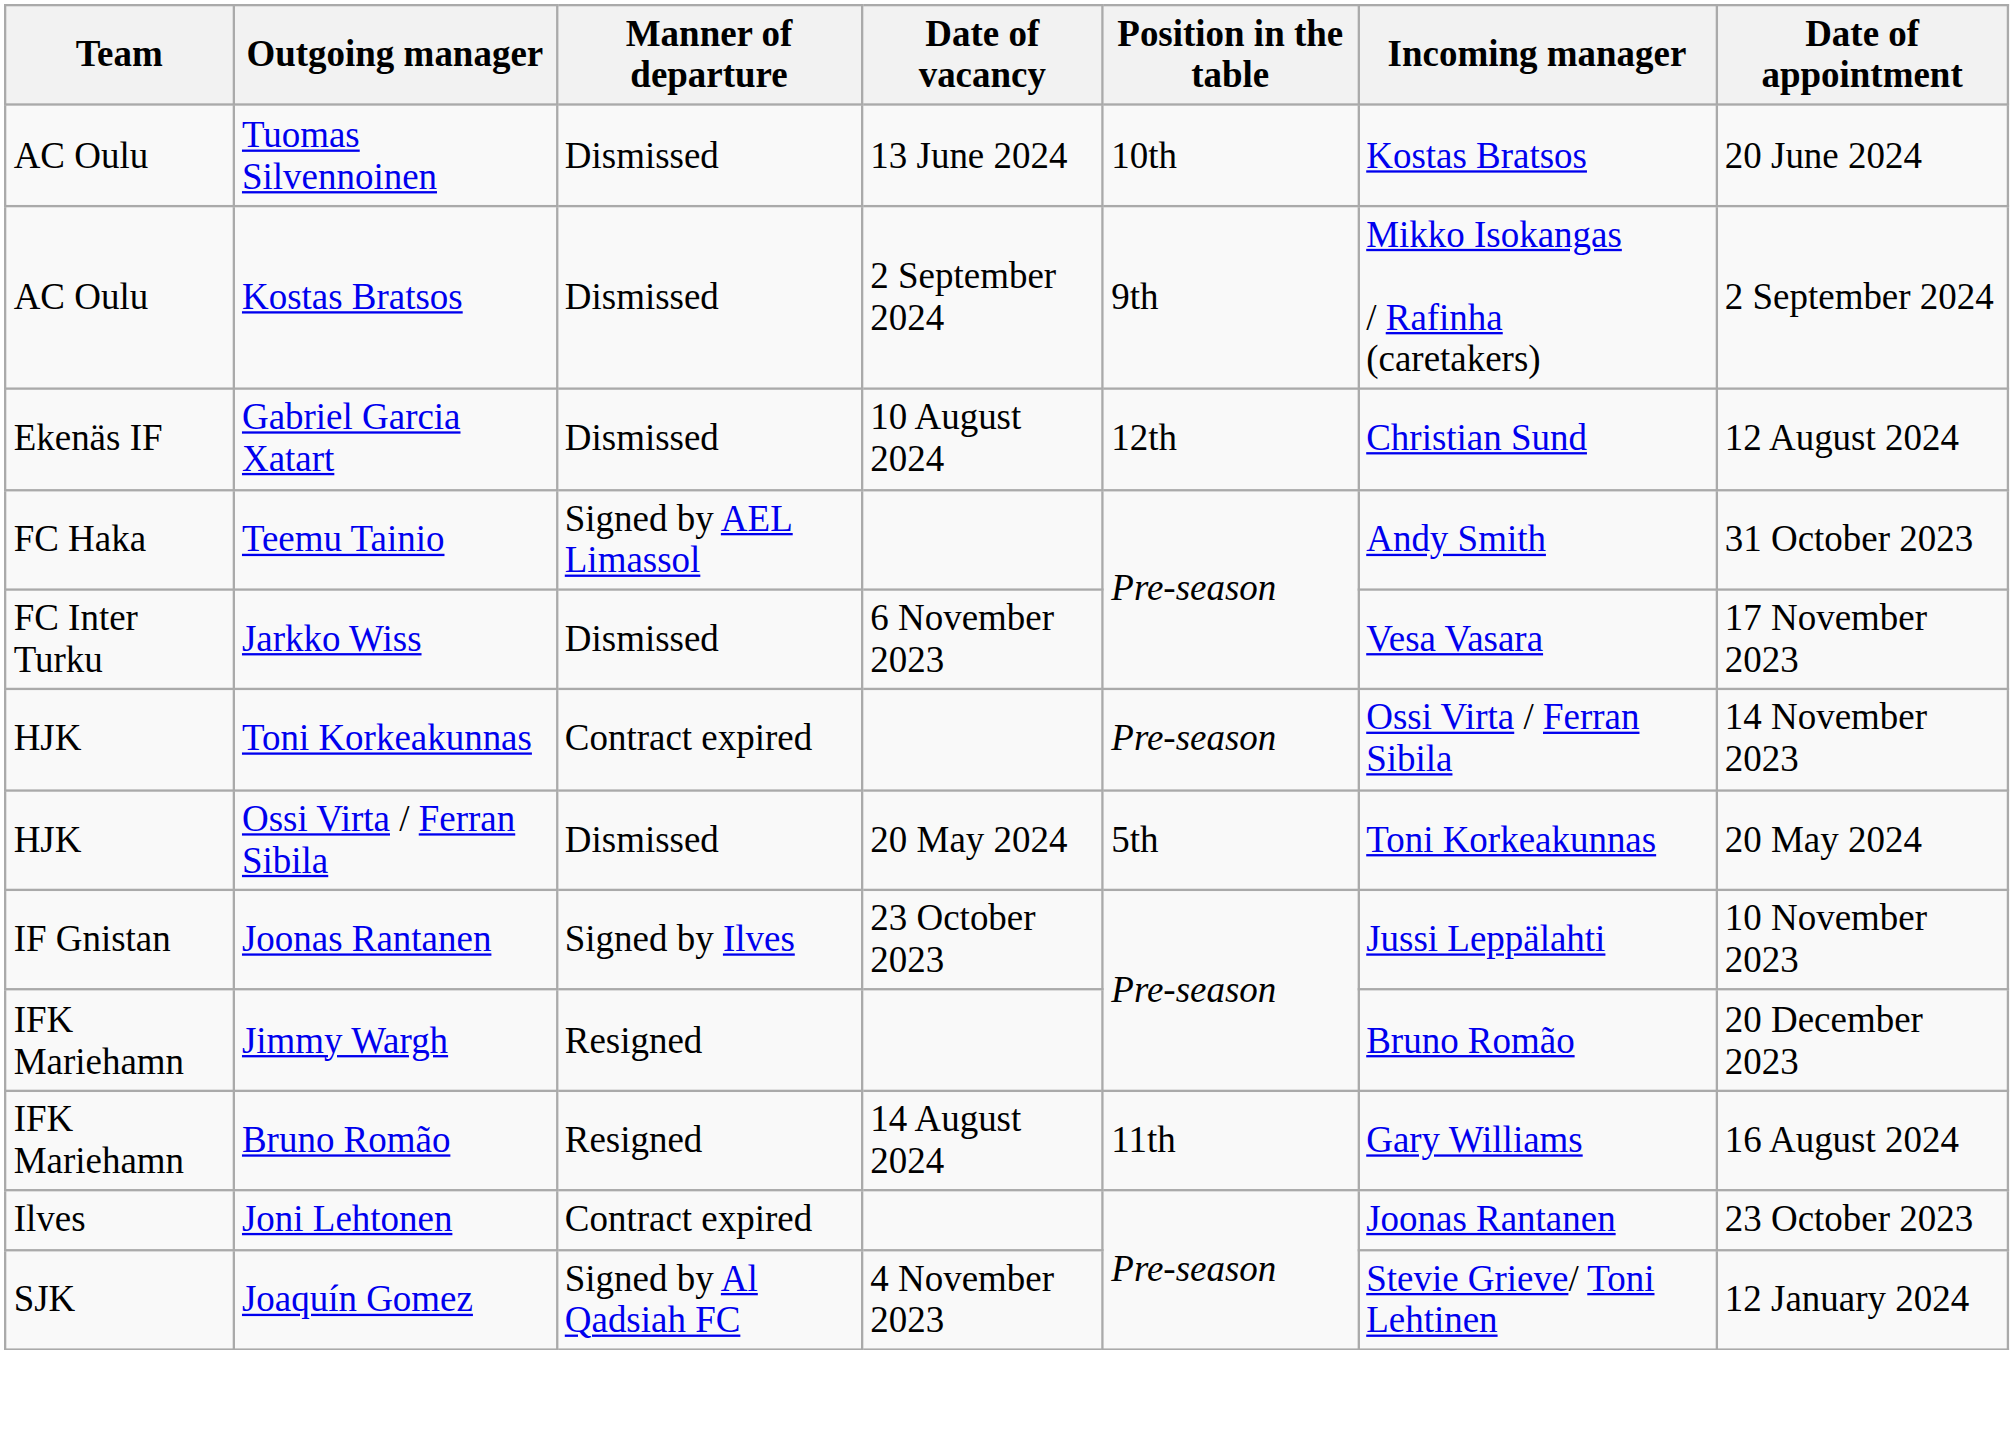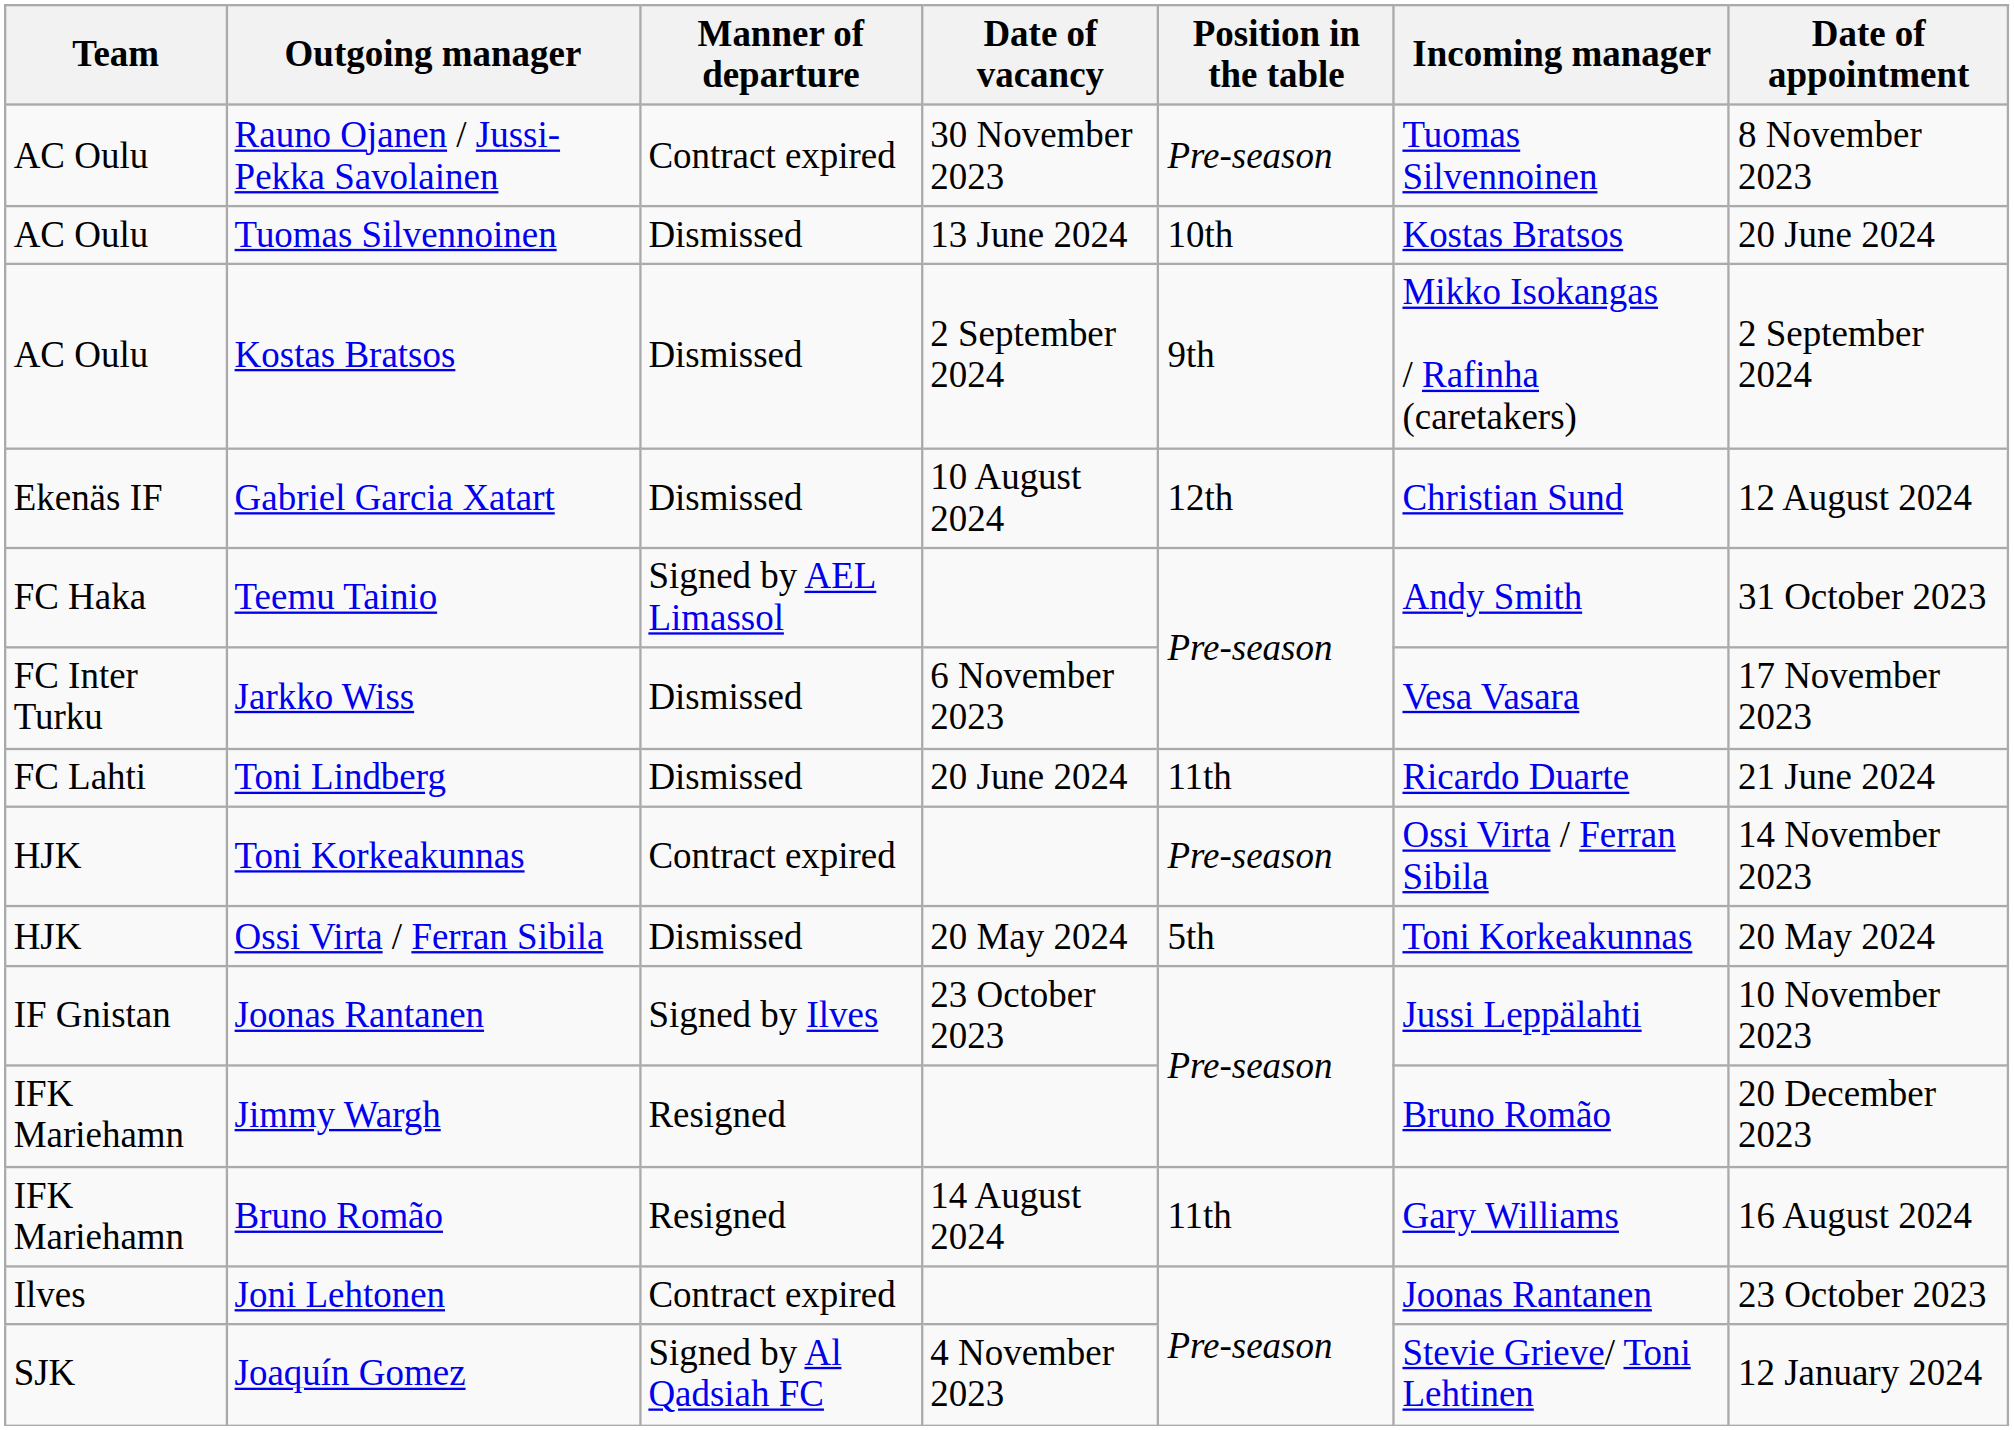+ row: AC Oulu | Rauno Ojanen / Jussi-Pekka Savolainen | Contract expired | 30 November 2023 | Pre-season | Tuomas Silvennoinen | 8 November 2023
+ row: FC Lahti | Toni Lindberg | Dismissed | 20 June 2024 | 11th | Ricardo Duarte | 21 June 2024
